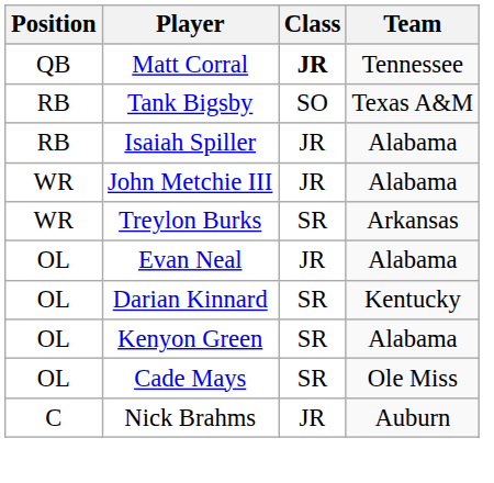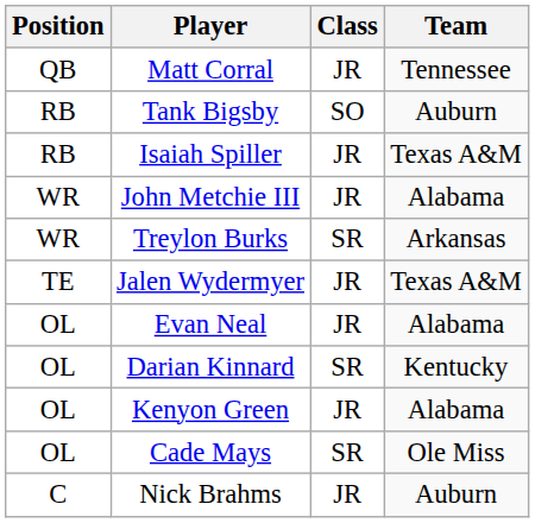Matt Corral | Class: bold -> normal
Tank Bigsby | Team: Texas A&M -> Auburn
Isaiah Spiller | Team: Alabama -> Texas A&M
+ row: TE | Jalen Wydermyer | JR | Texas A&M
Kenyon Green | Class: SR -> JR
